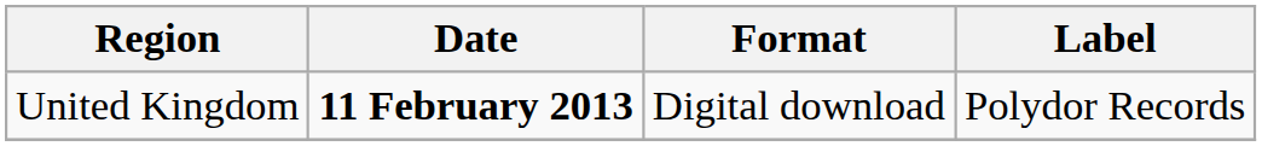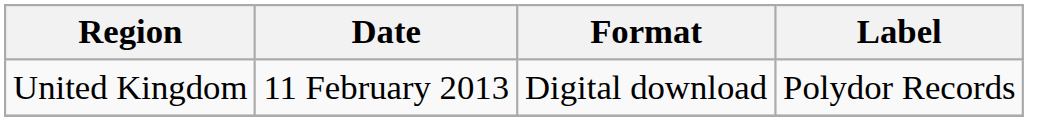United Kingdom | Date: bold -> normal
